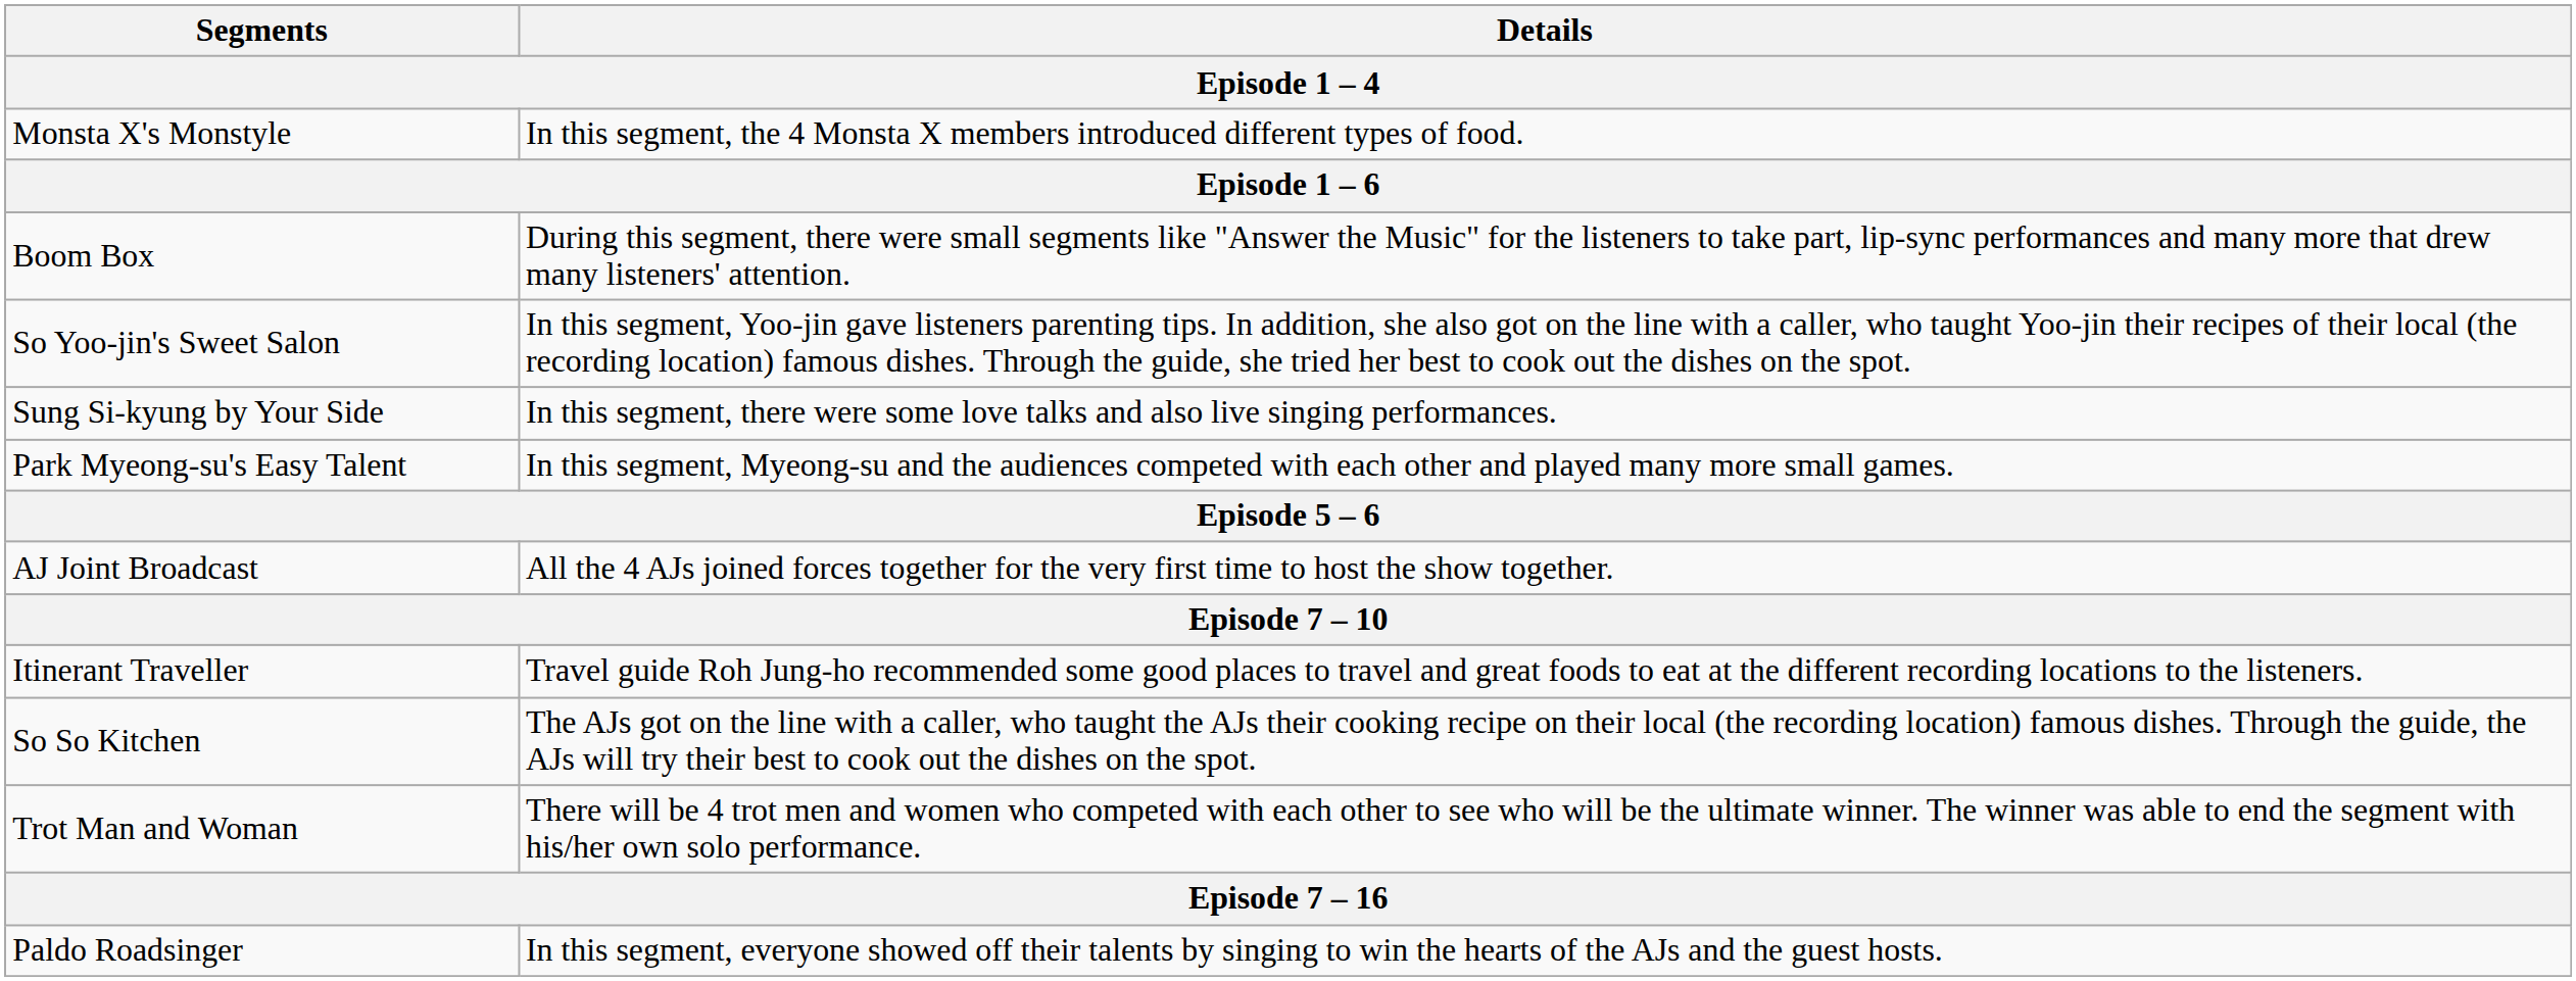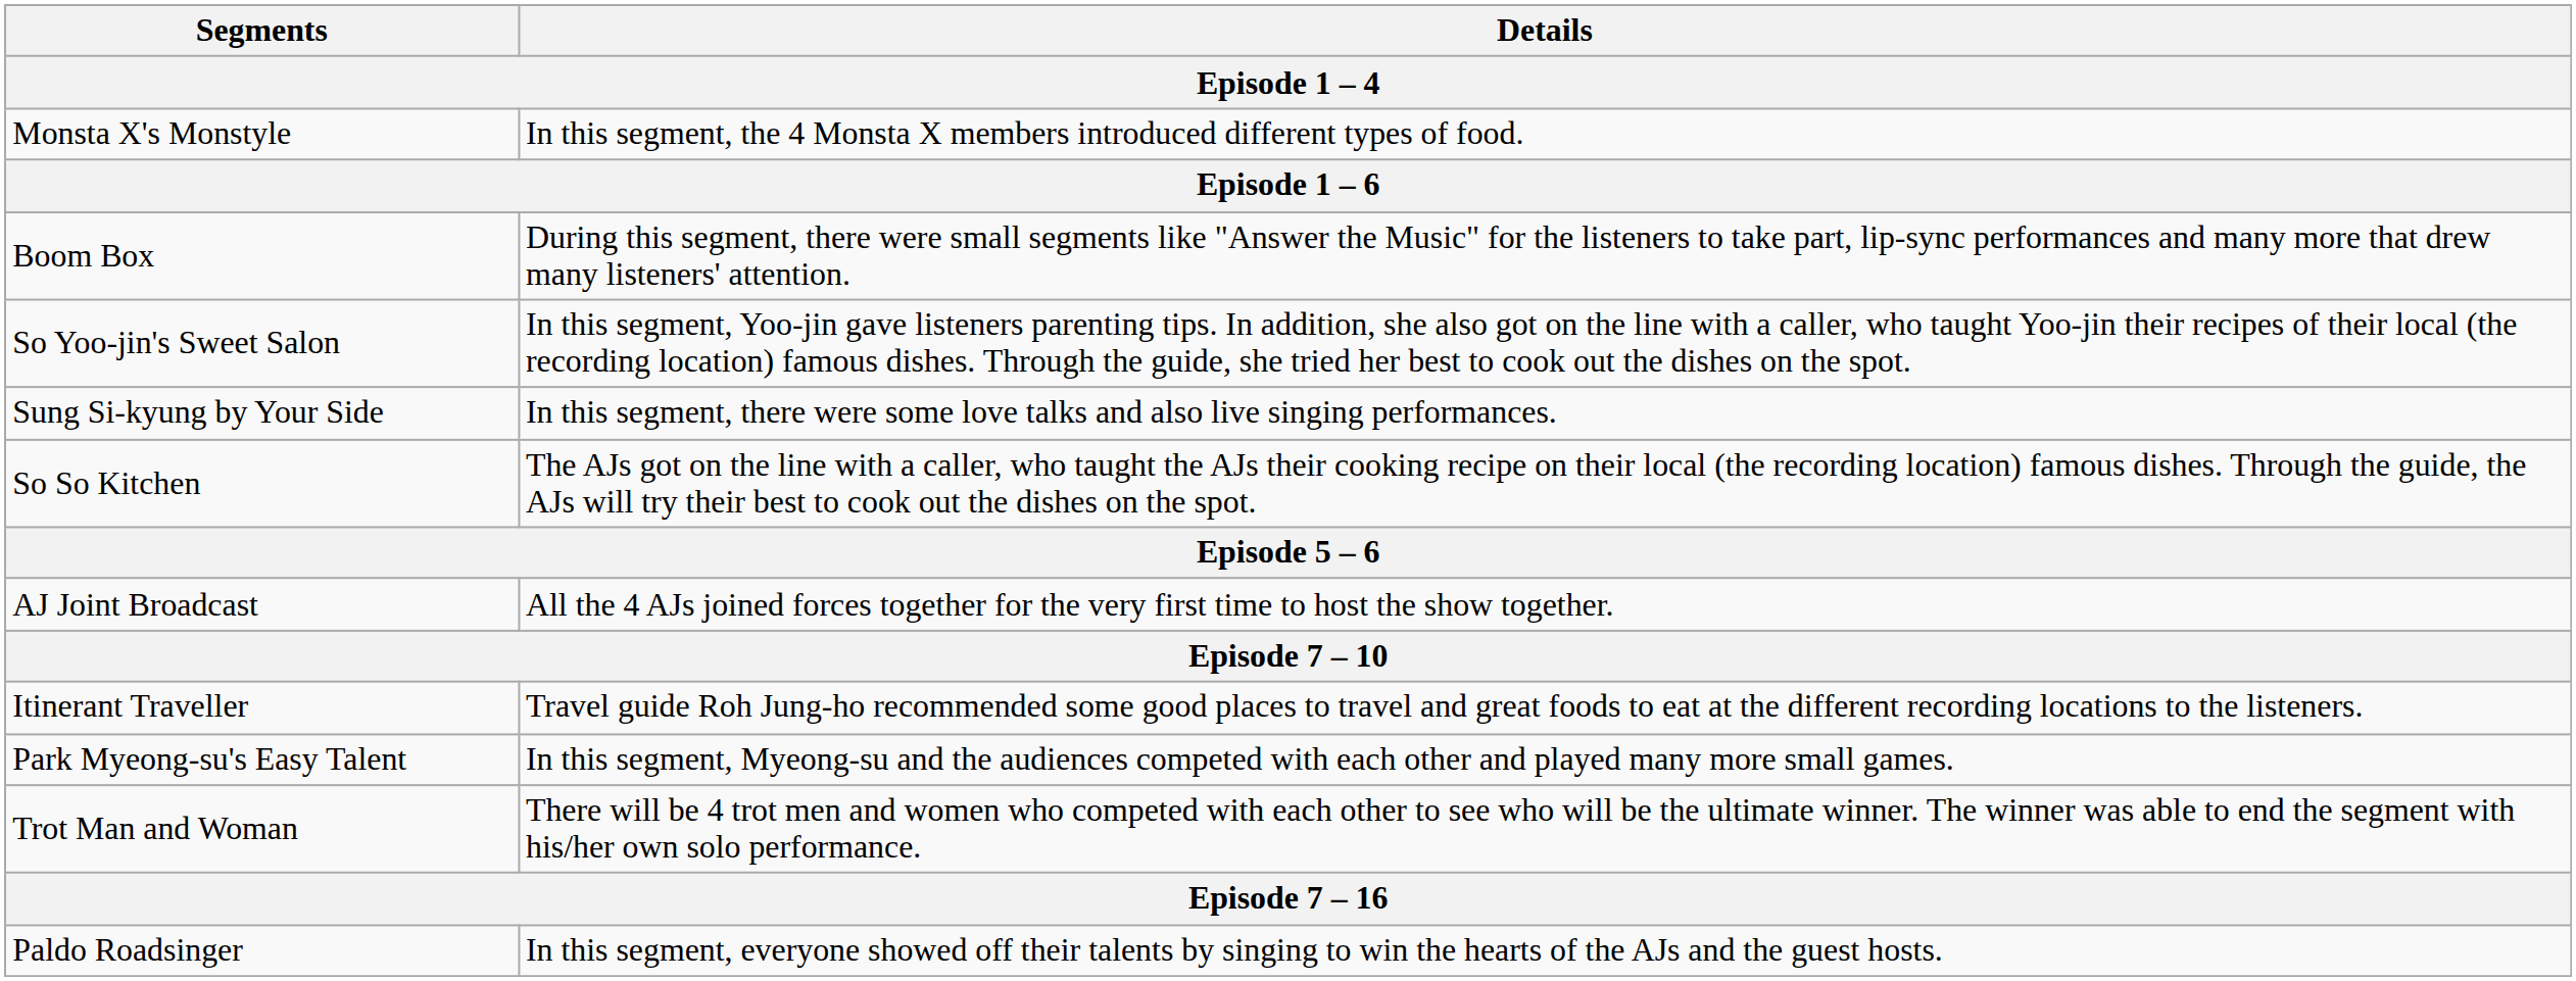rows swapped: Park Myeong-su's Easy Talent <-> So So Kitchen
